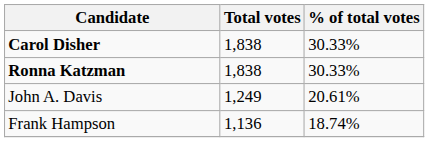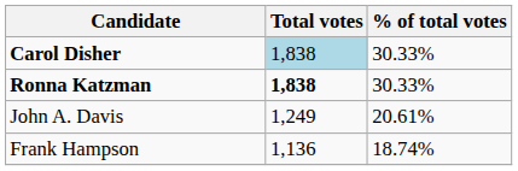Carol Disher | Total votes: no background -> lightblue background
Ronna Katzman | Total votes: normal -> bold
